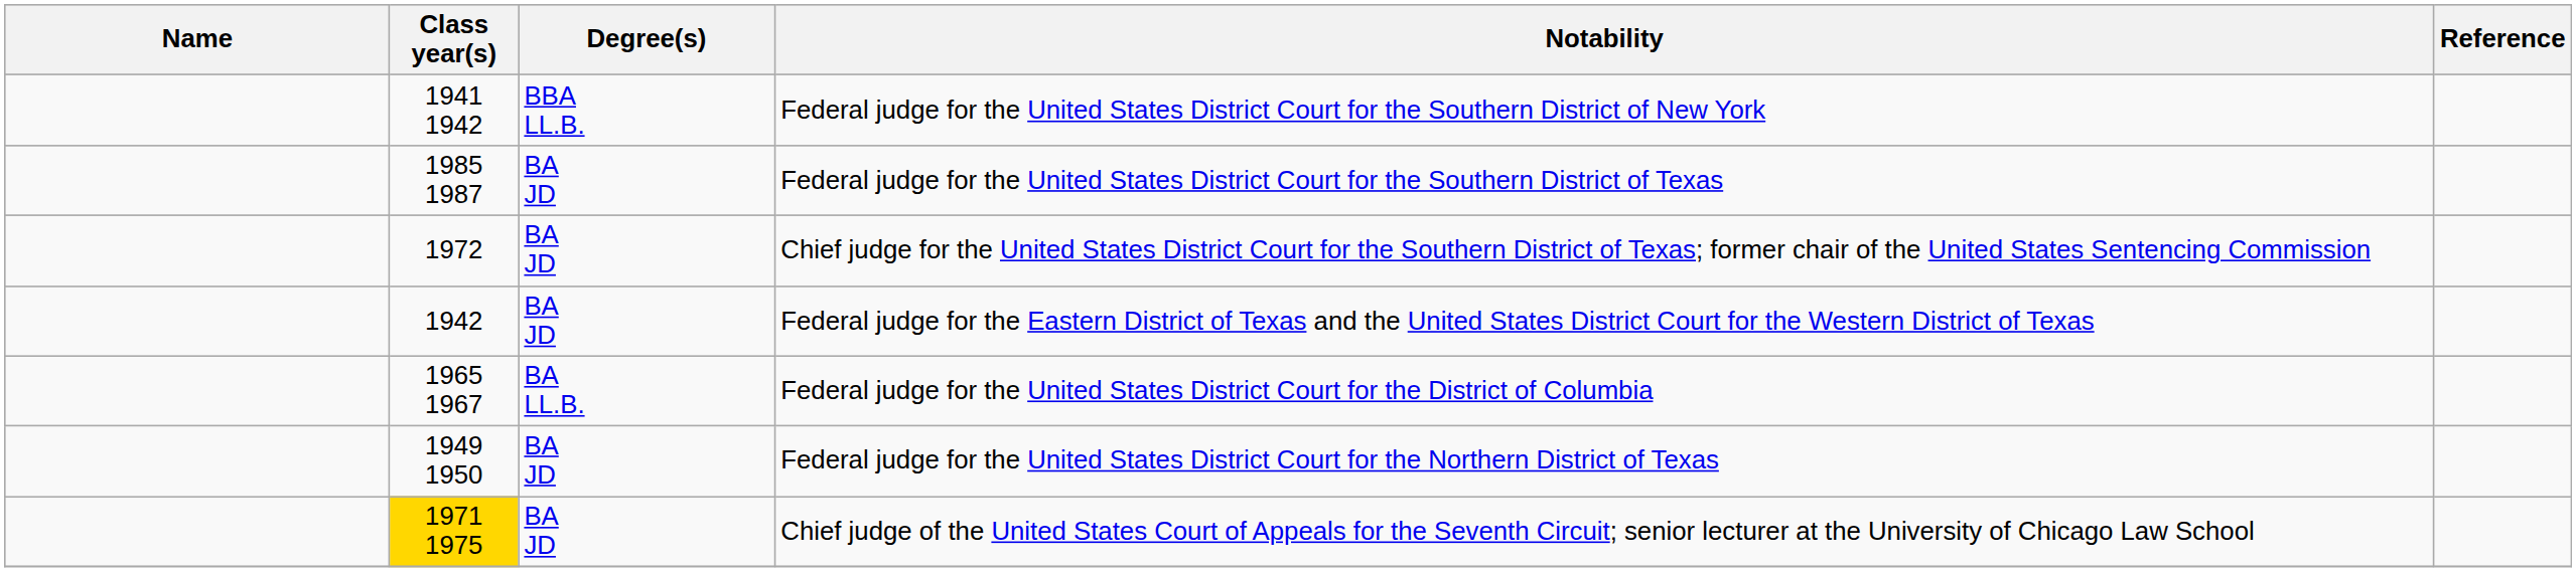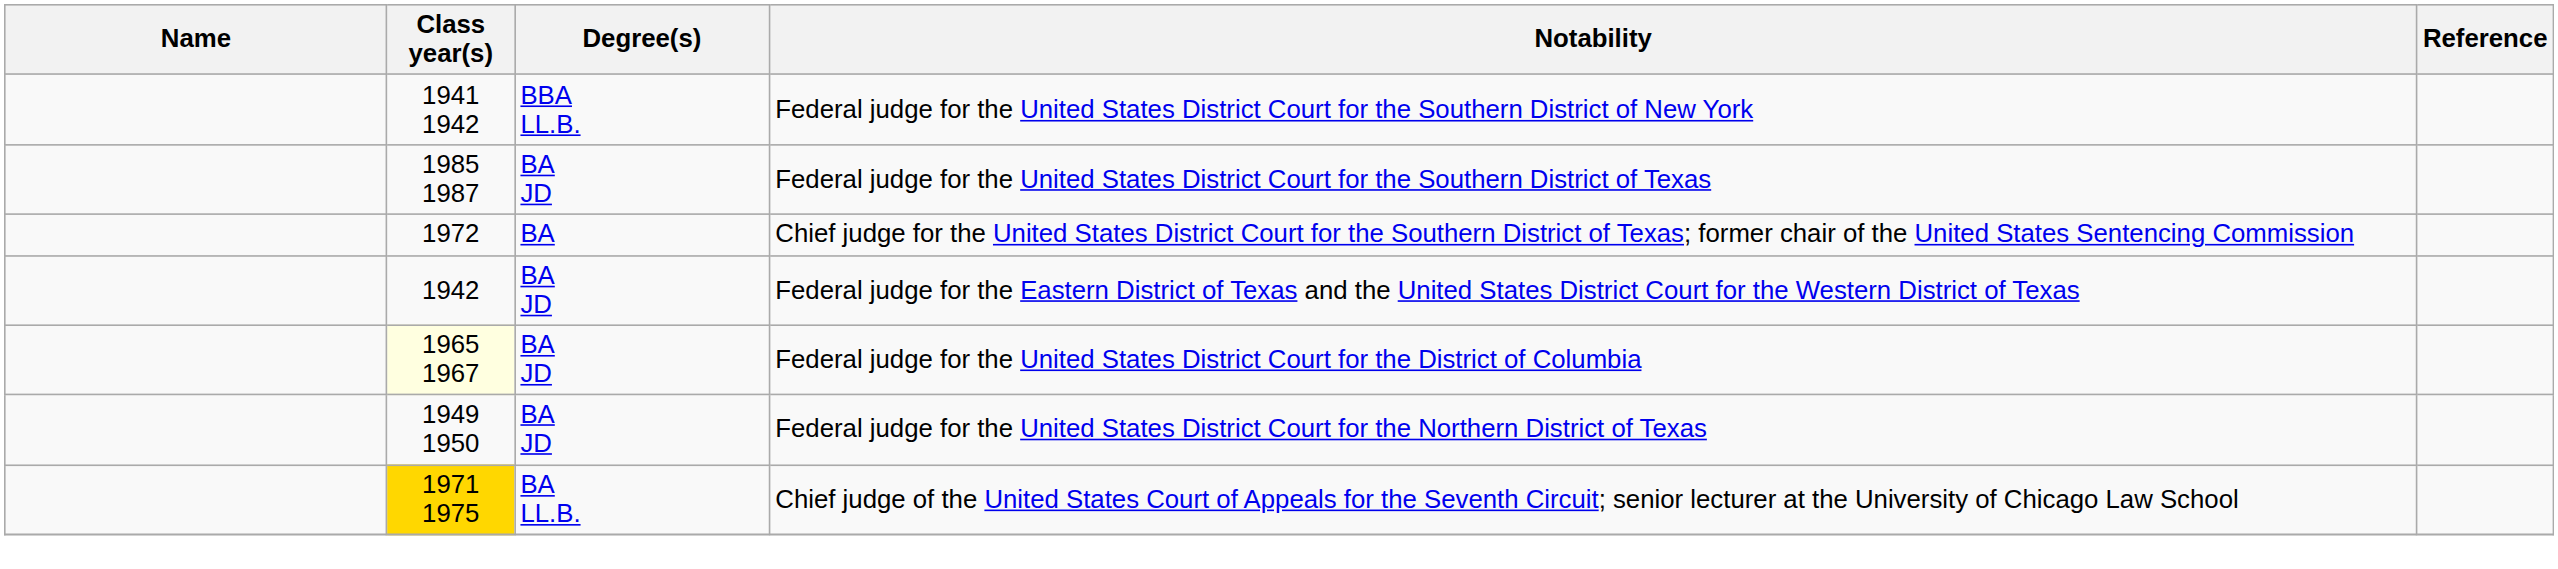row 4 | Degree(s): BA JD -> BA
row 6 | Class year(s): no background -> lightyellow background
row 6 | Degree(s): BA LL.B. -> BA JD
row 8 | Degree(s): BA JD -> BA LL.B.
